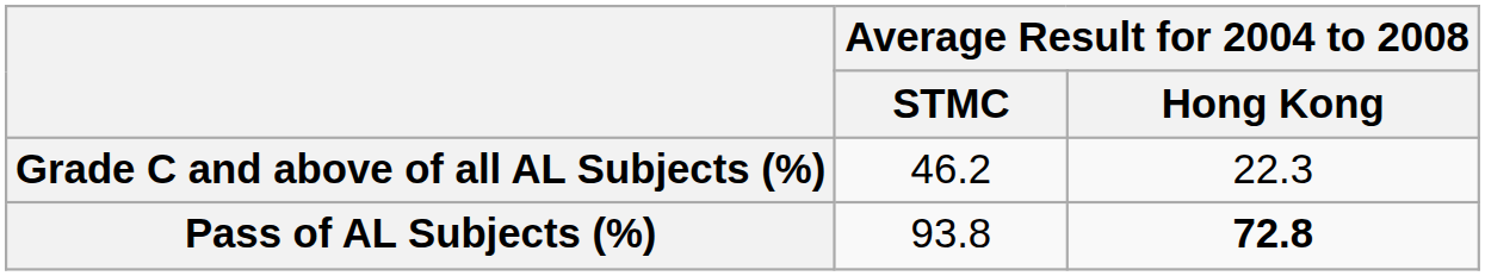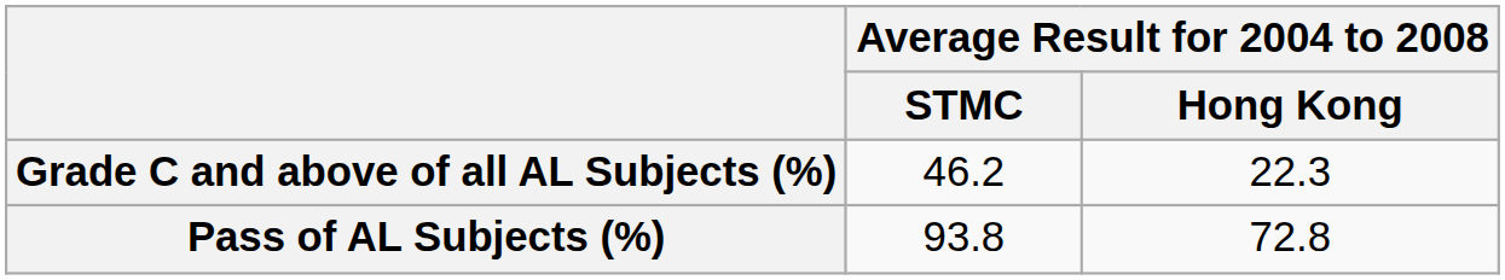Pass of AL Subjects (%) | Average Result for 2004 to 2008 / Hong Kong: bold -> normal
